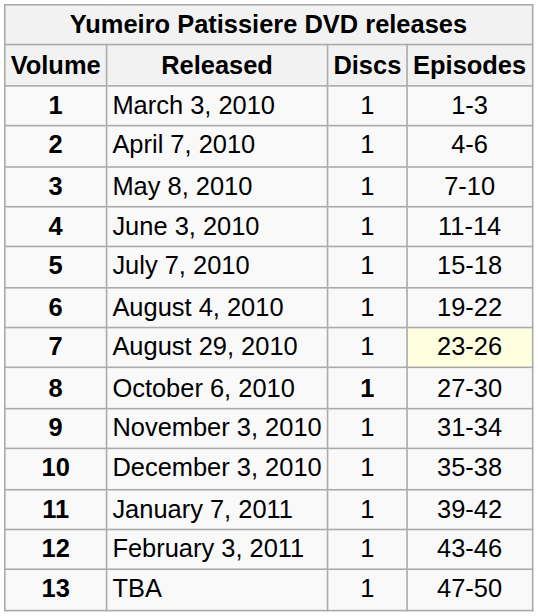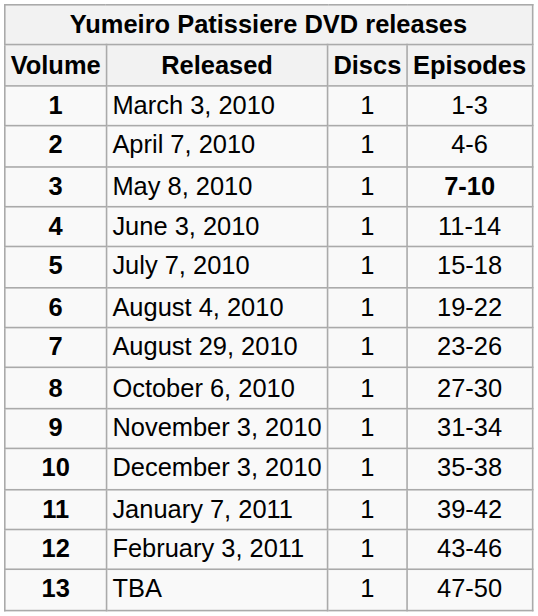May 8, 2010 | Episodes: normal -> bold
August 29, 2010 | Episodes: lightyellow background -> no background
October 6, 2010 | Discs: bold -> normal
